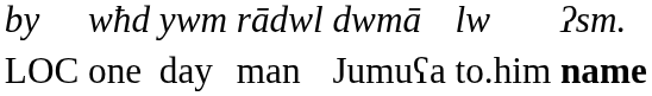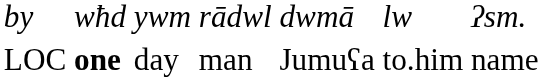LOC | column 2: normal -> bold
LOC | column 7: bold -> normal
